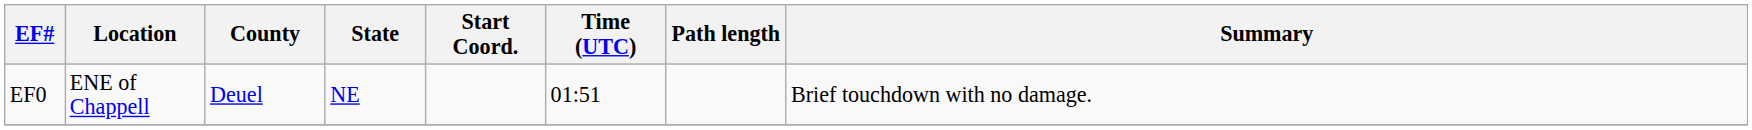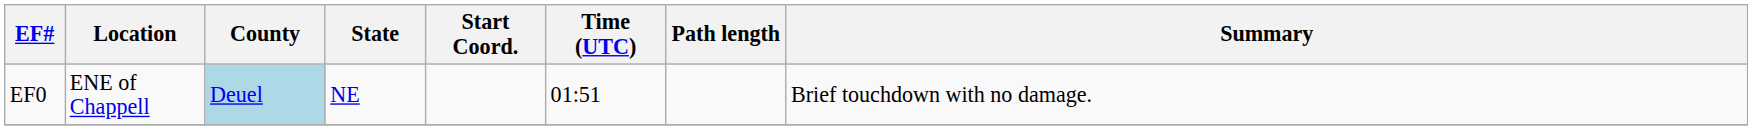EF0 | County: no background -> lightblue background
